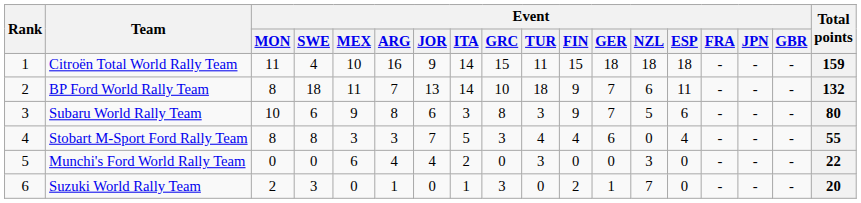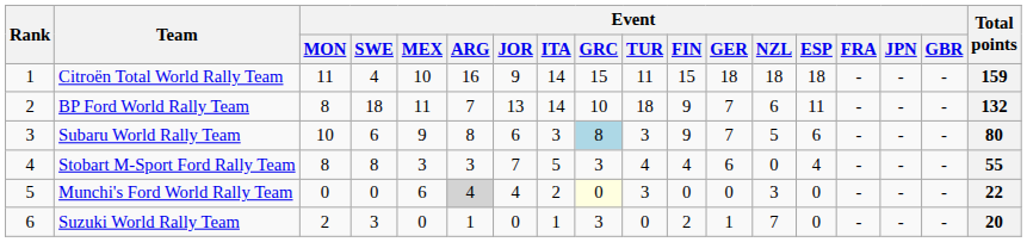Subaru World Rally Team | Event / GRC: no background -> lightblue background
Munchi's Ford World Rally Team | Event / ARG: no background -> lightgrey background
Munchi's Ford World Rally Team | Event / GRC: no background -> lightyellow background
